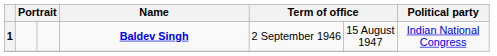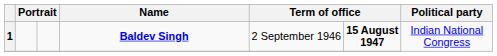1 | column 6: normal -> bold
